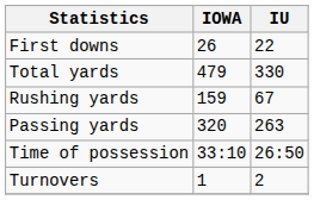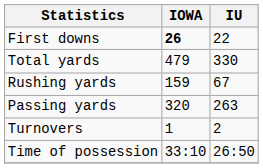First downs | IOWA: normal -> bold
rows swapped: Turnovers <-> Time of possession
